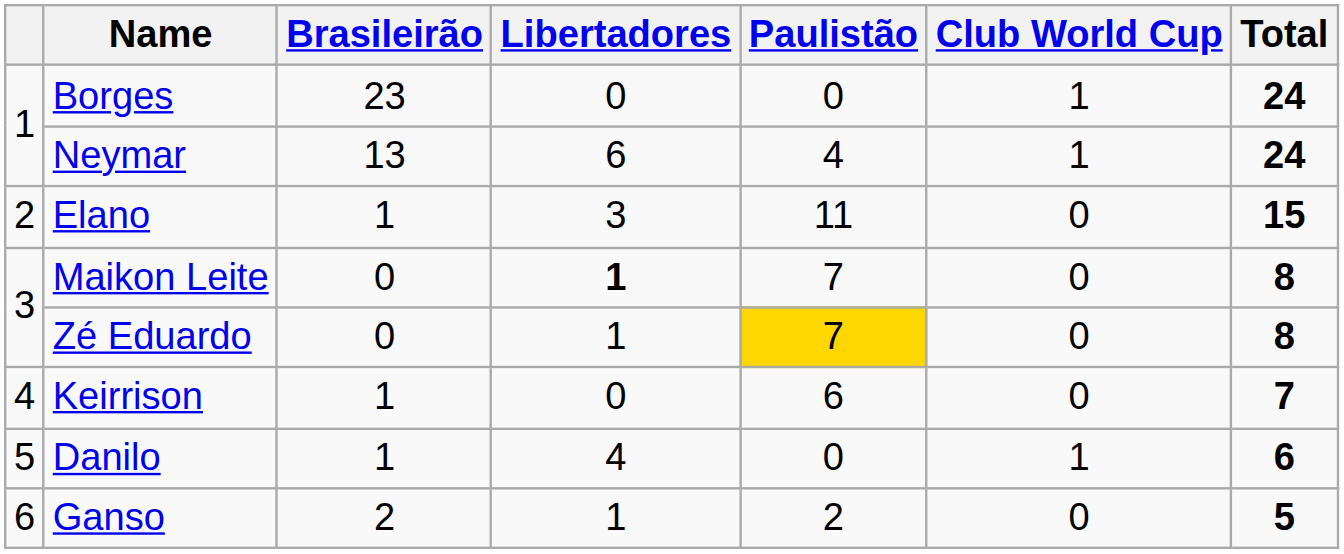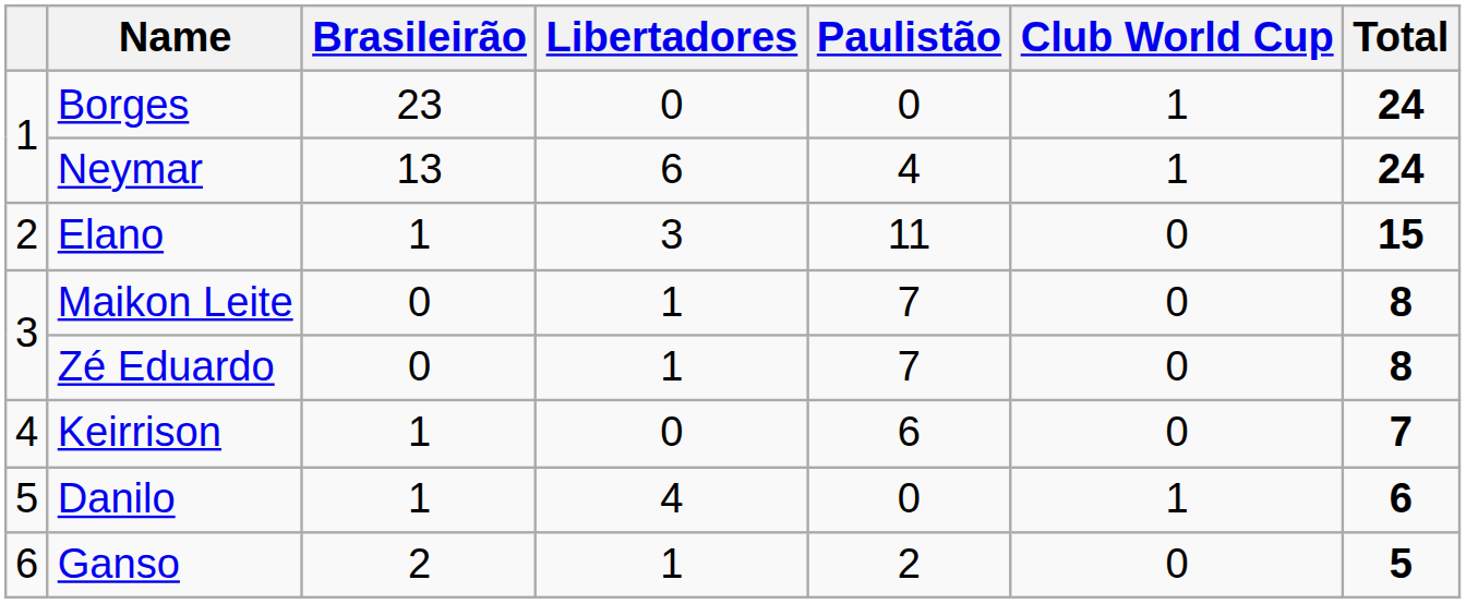Maikon Leite | Libertadores: bold -> normal
Zé Eduardo | Paulistão: gold background -> no background
